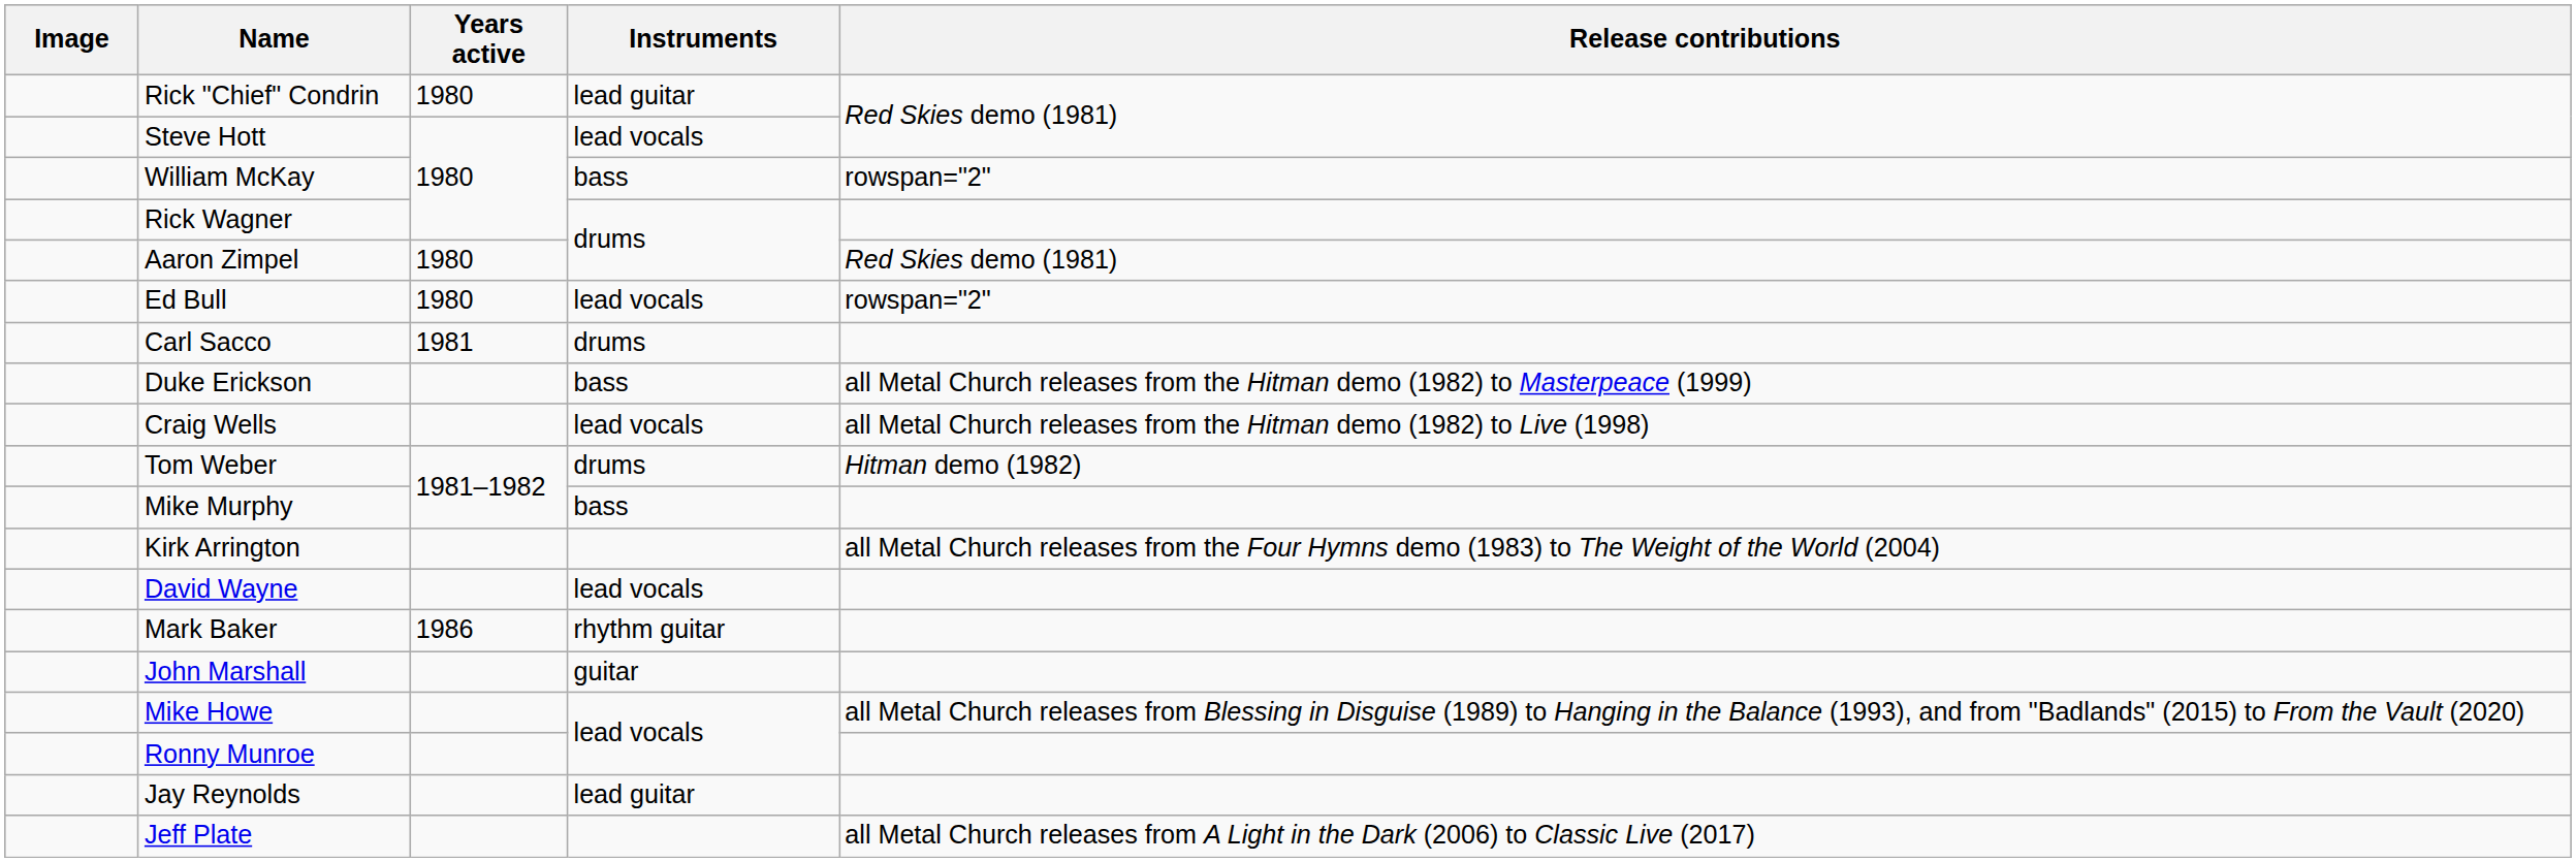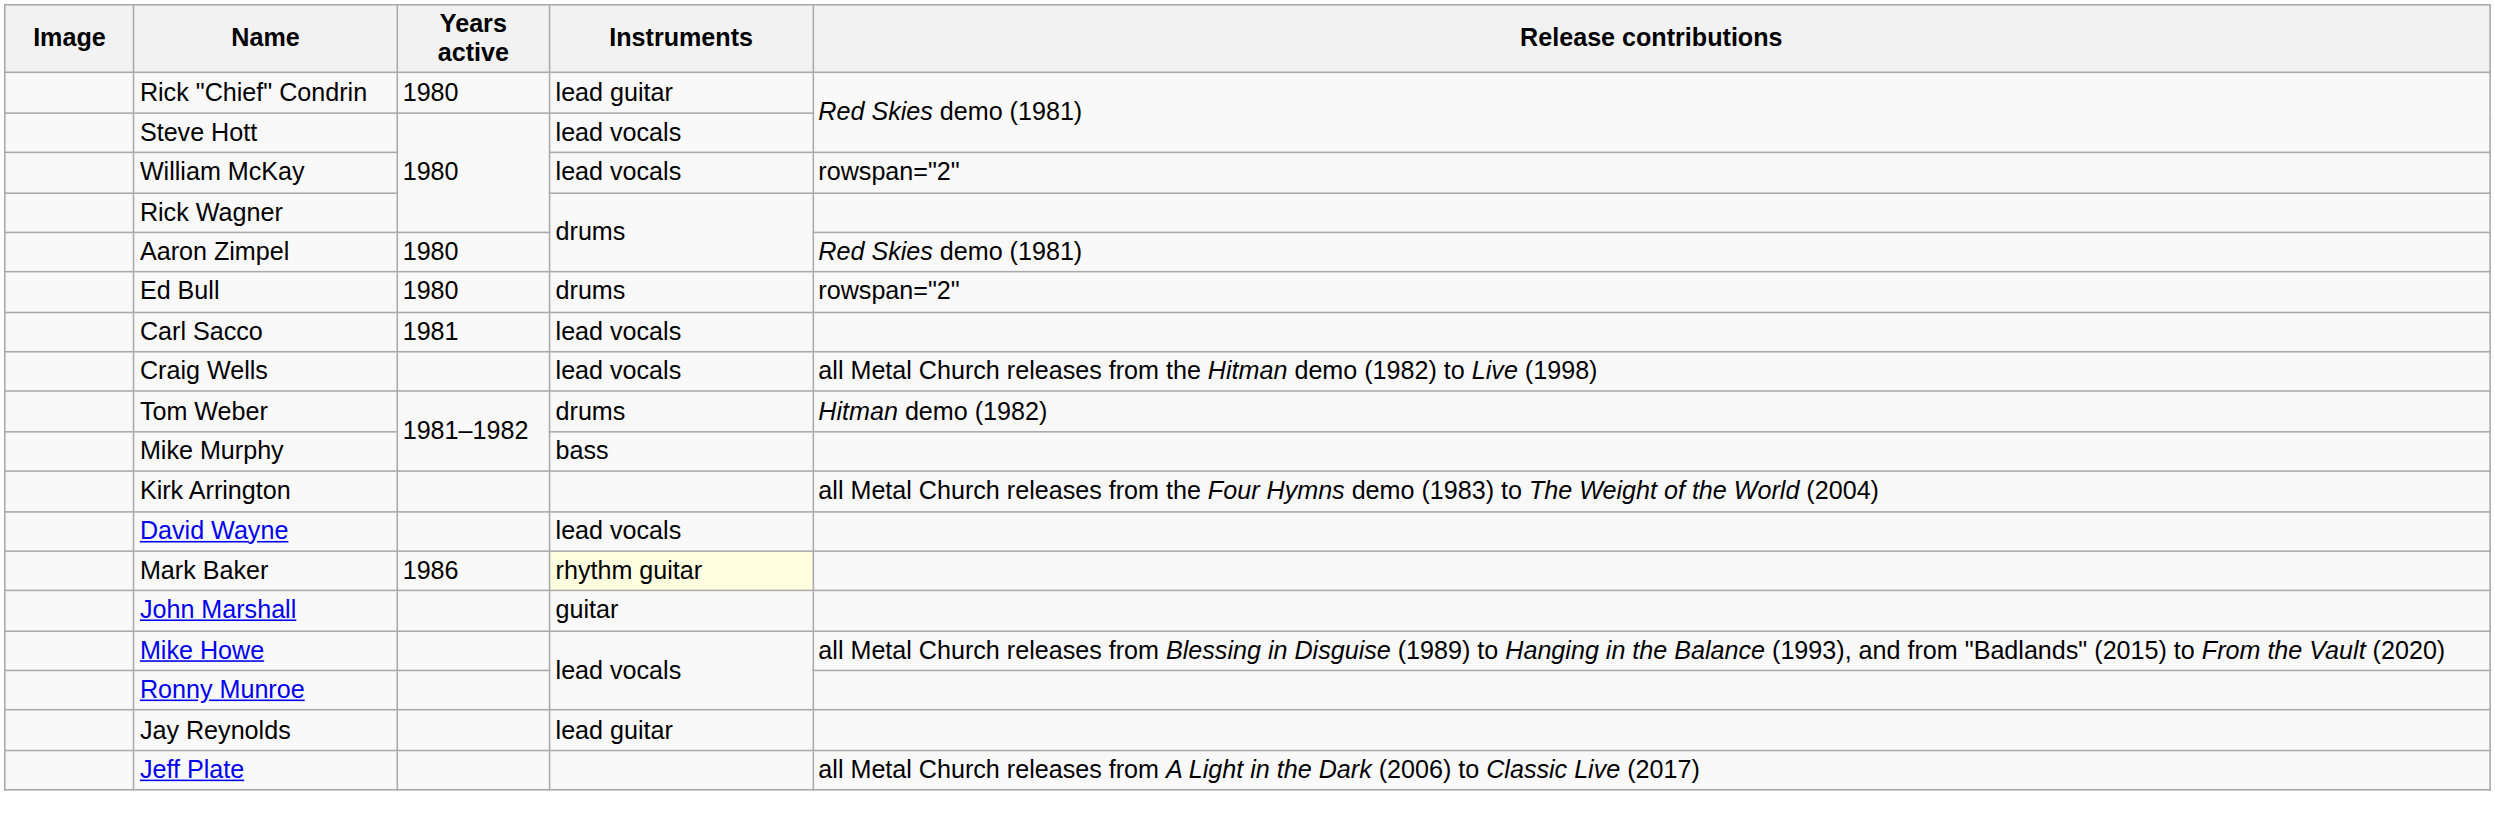William McKay | Instruments: bass -> lead vocals
Ed Bull | Instruments: lead vocals -> drums
Carl Sacco | Instruments: drums -> lead vocals
- row: Duke Erickson | bass | all Metal Church releases from the Hitman demo (1982) to Masterpeace (1999)
Mark Baker | Instruments: no background -> lightyellow background
